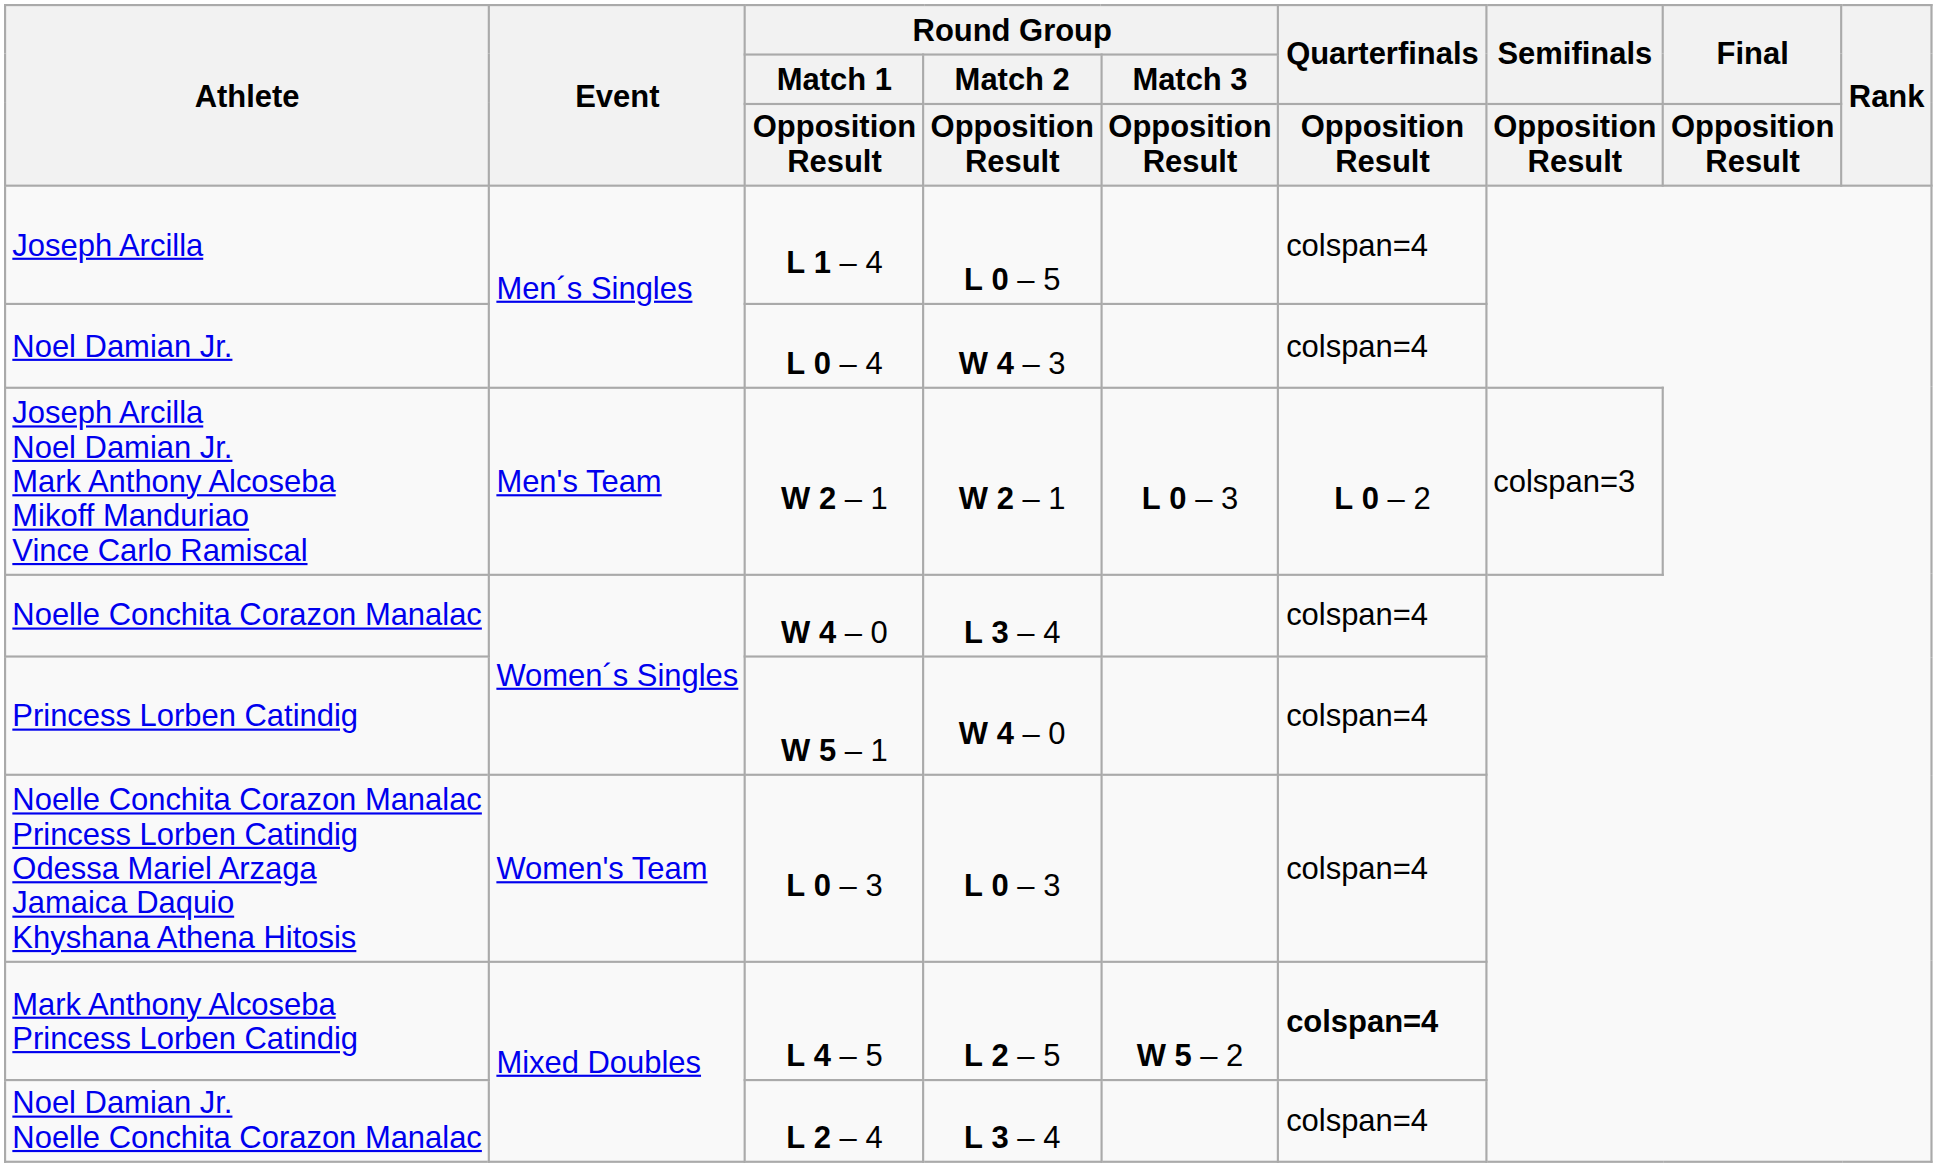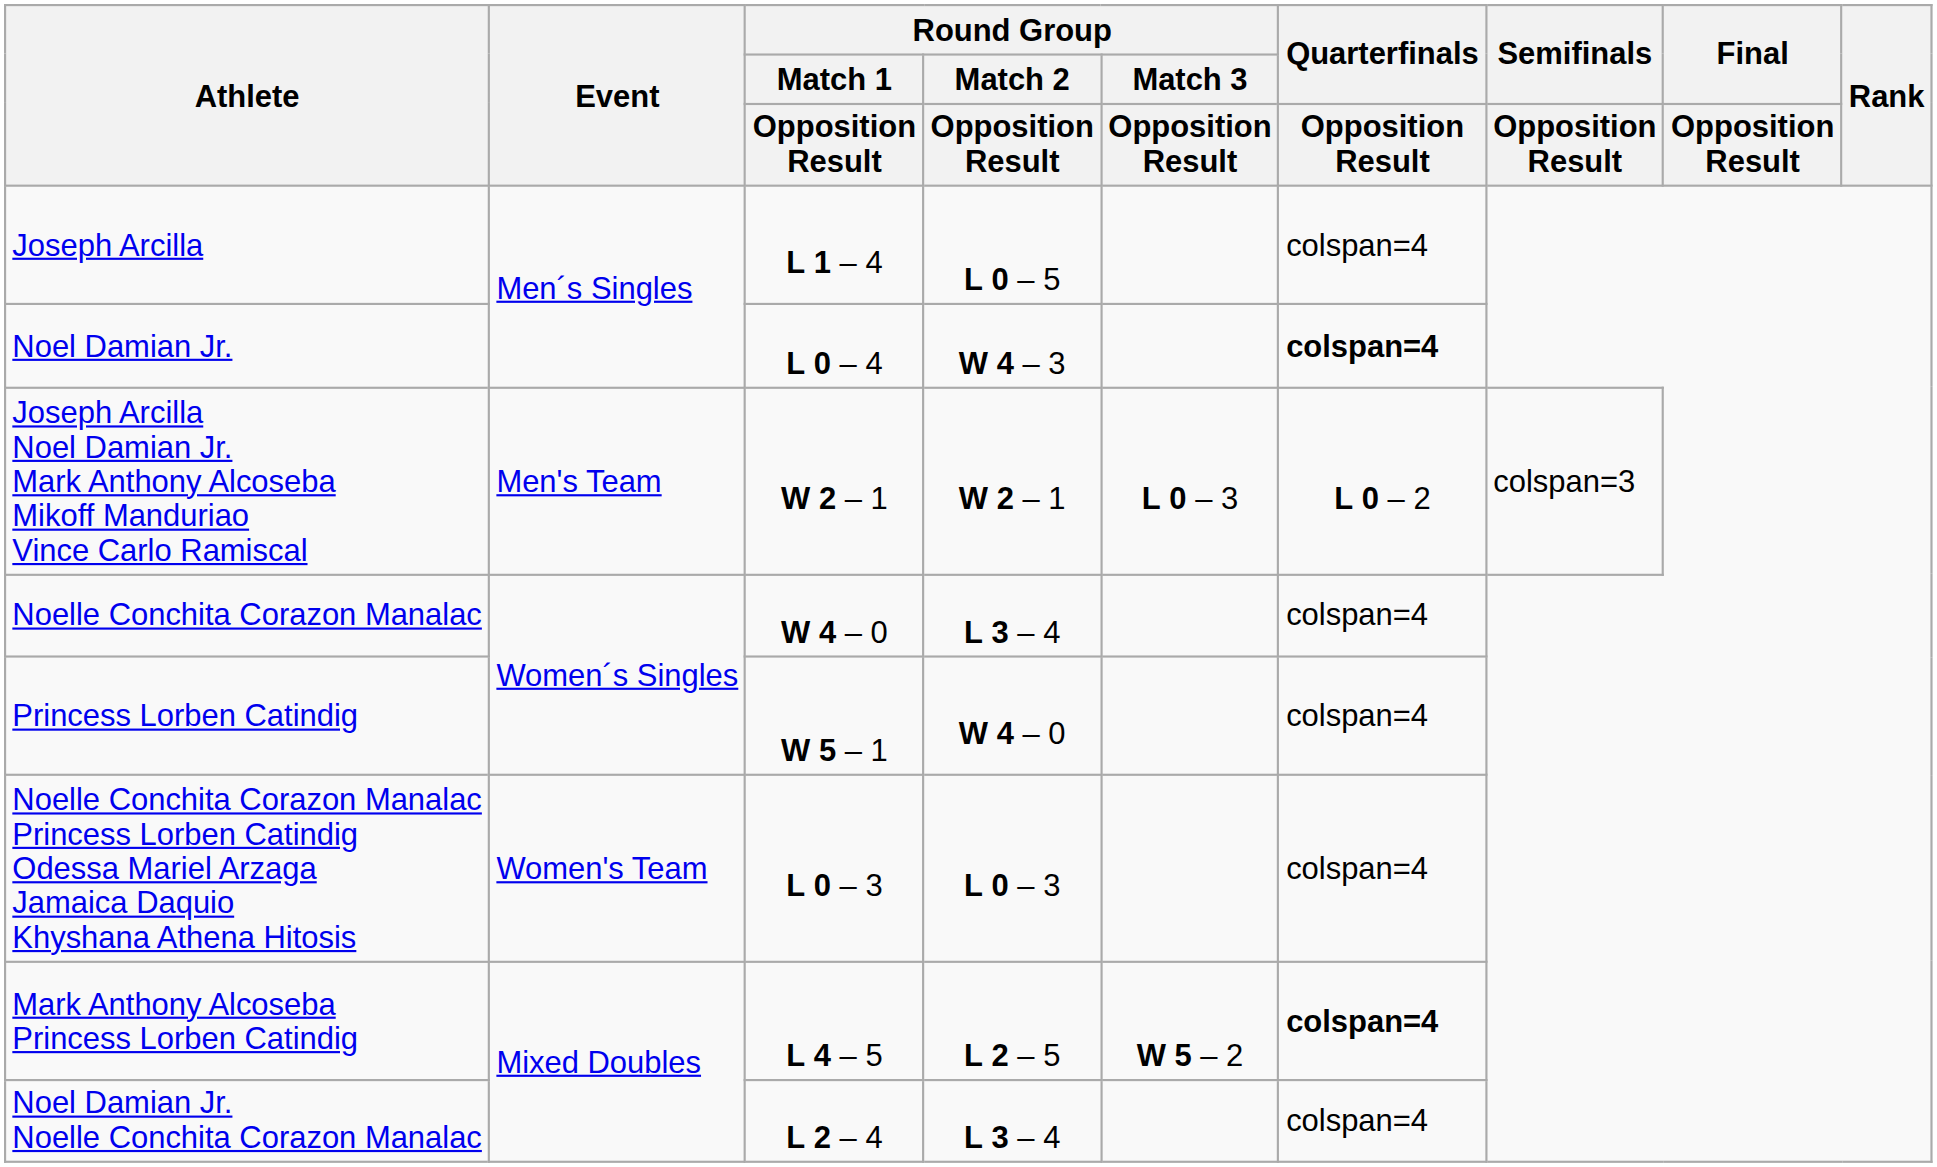Noel Damian Jr. | Quarterfinals / Opposition Result: normal -> bold
